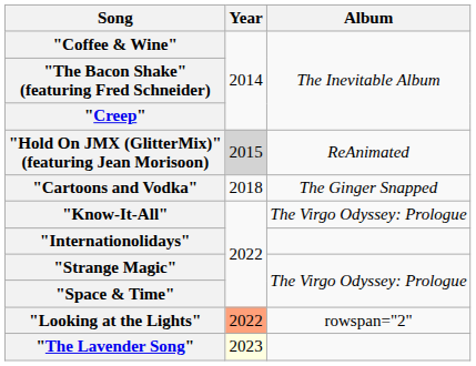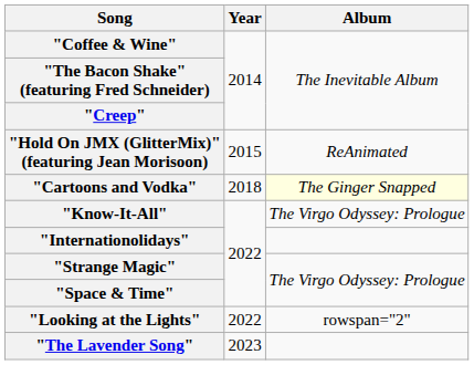"Hold On JMX (GlitterMix)" (featuring Jean Morisoon) | Year: lightgrey background -> no background
"Cartoons and Vodka" | Album: no background -> lightyellow background
"Looking at the Lights" | Year: lightsalmon background -> no background
"The Lavender Song" | Year: lightyellow background -> no background
